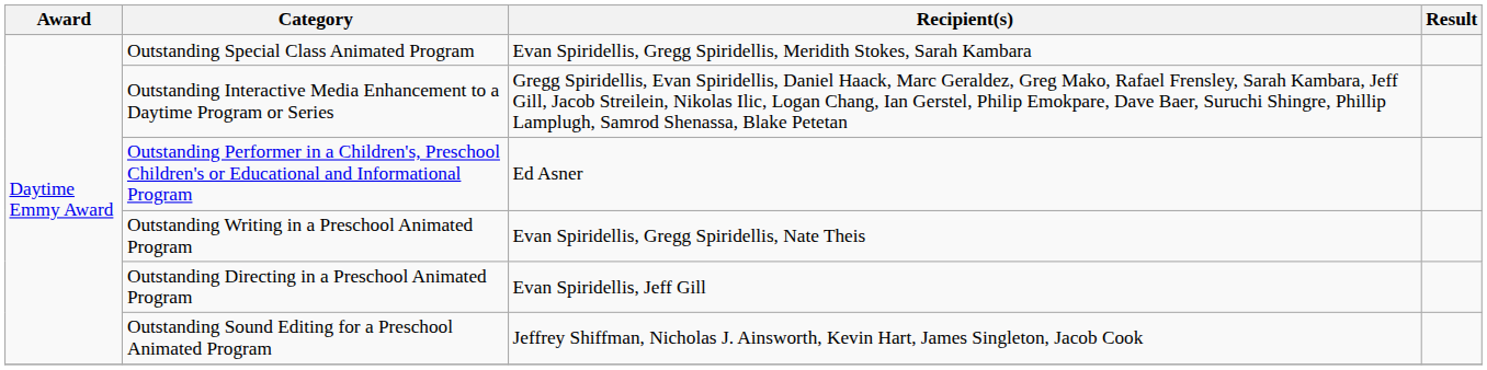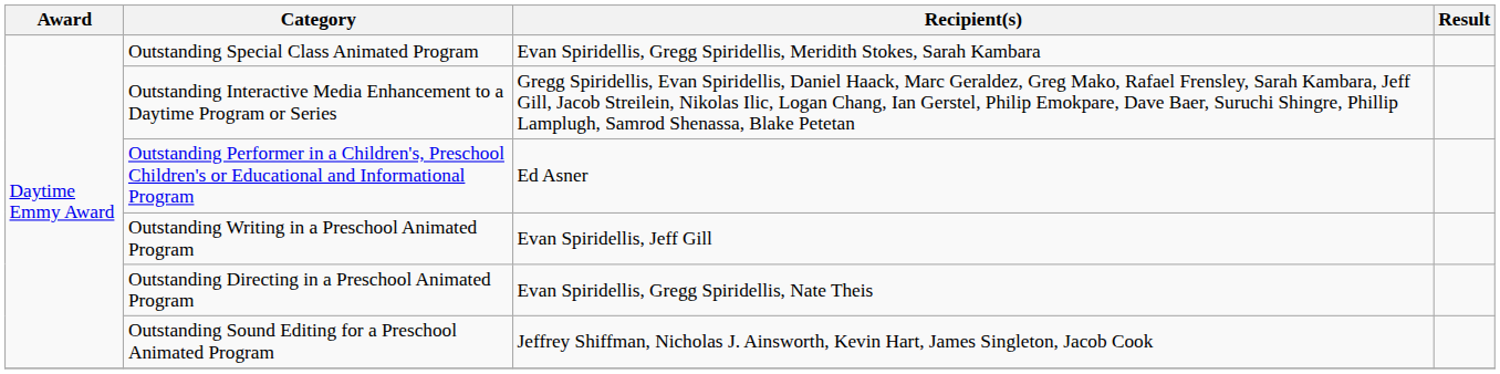Outstanding Writing in a Preschool Animated Program | Recipient(s): Evan Spiridellis, Gregg Spiridellis, Nate Theis -> Evan Spiridellis, Jeff Gill
Outstanding Directing in a Preschool Animated Program | Recipient(s): Evan Spiridellis, Jeff Gill -> Evan Spiridellis, Gregg Spiridellis, Nate Theis
